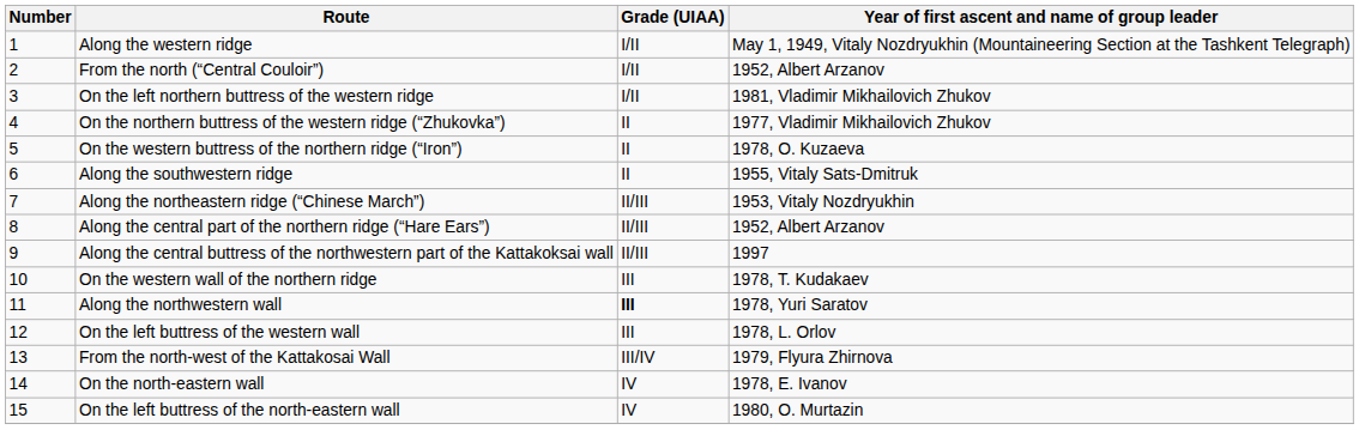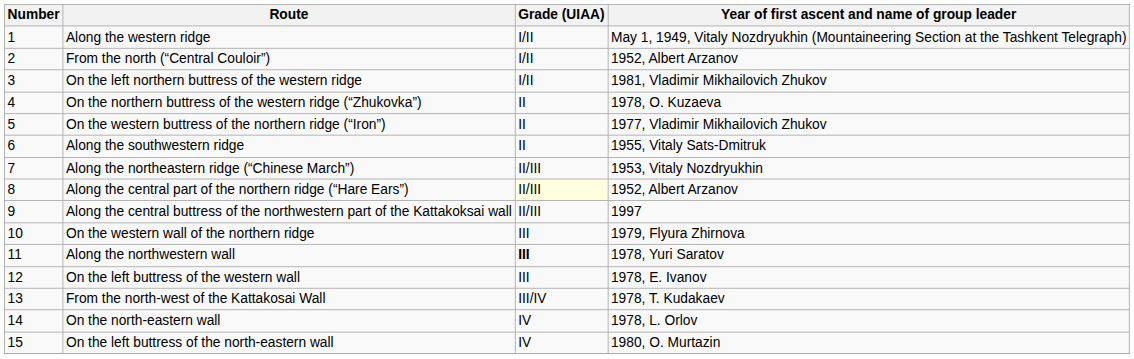On the northern buttress of the western ridge (“Zhukovka”) | Year of first ascent and name of group leader: 1977, Vladimir Mikhailovich Zhukov -> 1978, O. Kuzaeva
On the western buttress of the northern ridge (“Iron”) | Year of first ascent and name of group leader: 1978, O. Kuzaeva -> 1977, Vladimir Mikhailovich Zhukov
Along the central part of the northern ridge (“Hare Ears”) | Grade (UIAA): no background -> lightyellow background
On the western wall of the northern ridge | Year of first ascent and name of group leader: 1978, T. Kudakaev -> 1979, Flyura Zhirnova
On the left buttress of the western wall | Year of first ascent and name of group leader: 1978, L. Orlov -> 1978, E. Ivanov
From the north-west of the Kattakosai Wall | Year of first ascent and name of group leader: 1979, Flyura Zhirnova -> 1978, T. Kudakaev
On the north-eastern wall | Year of first ascent and name of group leader: 1978, E. Ivanov -> 1978, L. Orlov
